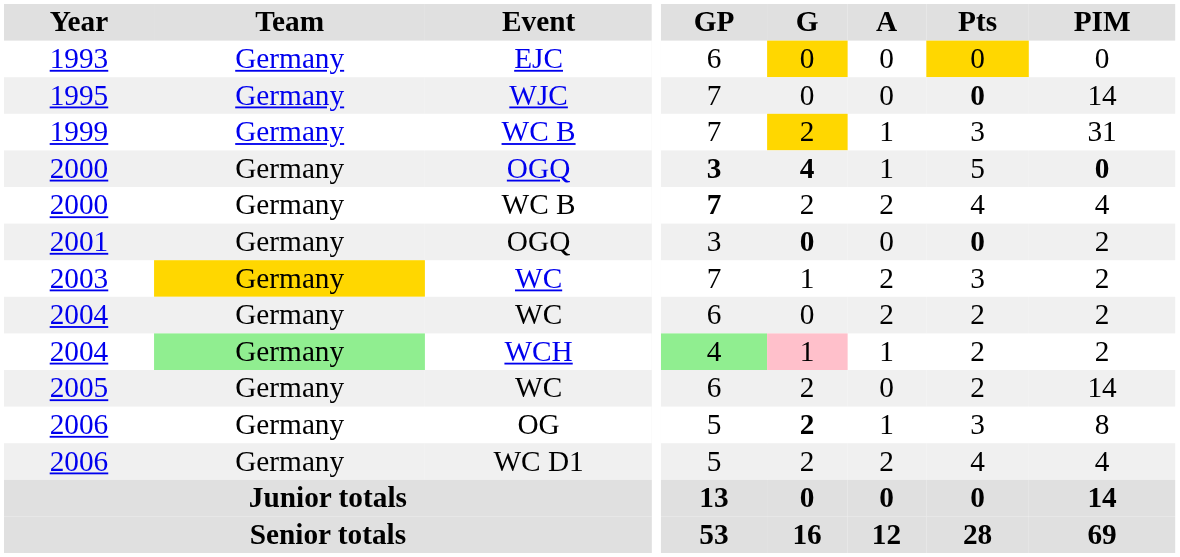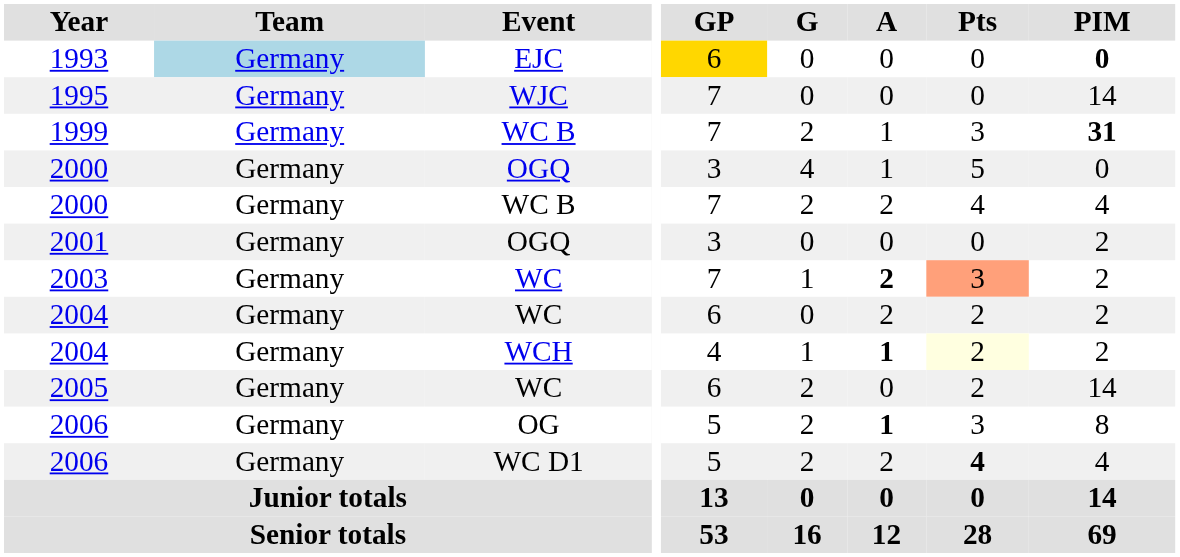1993 | Team: no background -> lightblue background
1993 | GP: no background -> gold background
1993 | G: gold background -> no background
1993 | Pts: gold background -> no background
1993 | PIM: normal -> bold
1995 | Pts: bold -> normal
1999 | G: gold background -> no background
1999 | PIM: normal -> bold
2000 / OGQ | GP: bold -> normal
2000 / OGQ | G: bold -> normal
2000 / OGQ | PIM: bold -> normal
2000 / WC B | GP: bold -> normal
2001 | G: bold -> normal
2001 | Pts: bold -> normal
2003 | Team: gold background -> no background
2003 | A: normal -> bold
2003 | Pts: no background -> lightsalmon background
2004 / WCH | Team: lightgreen background -> no background
2004 / WCH | GP: lightgreen background -> no background
2004 / WCH | G: pink background -> no background
2004 / WCH | A: normal -> bold
2004 / WCH | Pts: no background -> lightyellow background
2006 / OG | G: bold -> normal
2006 / OG | A: normal -> bold
2006 / WC D1 | Pts: normal -> bold
